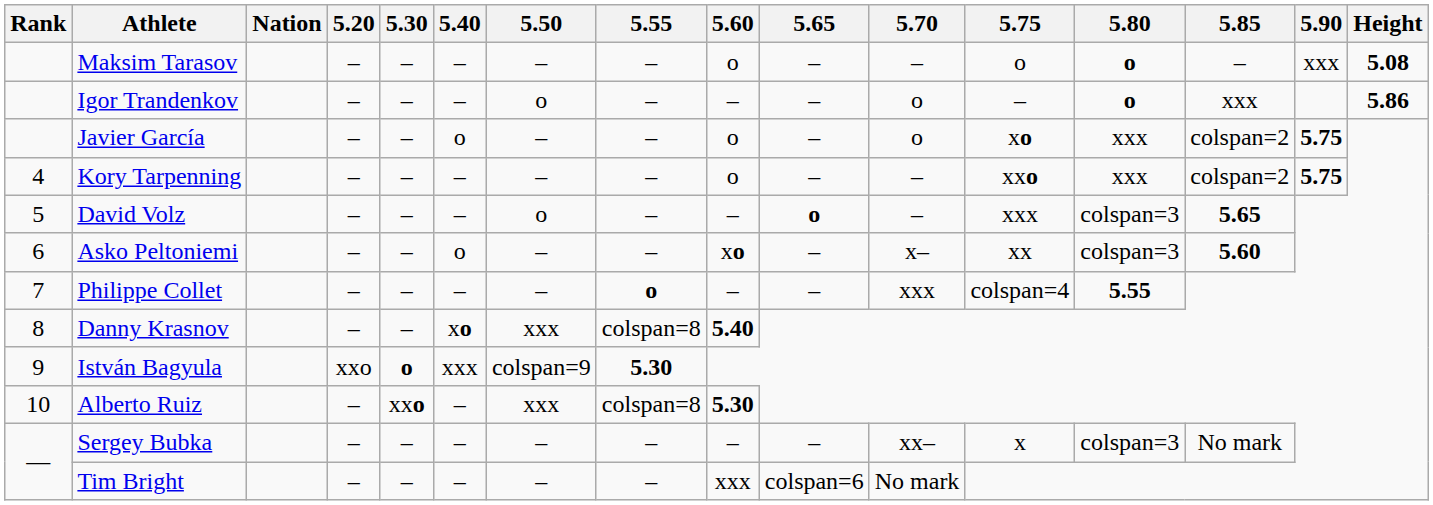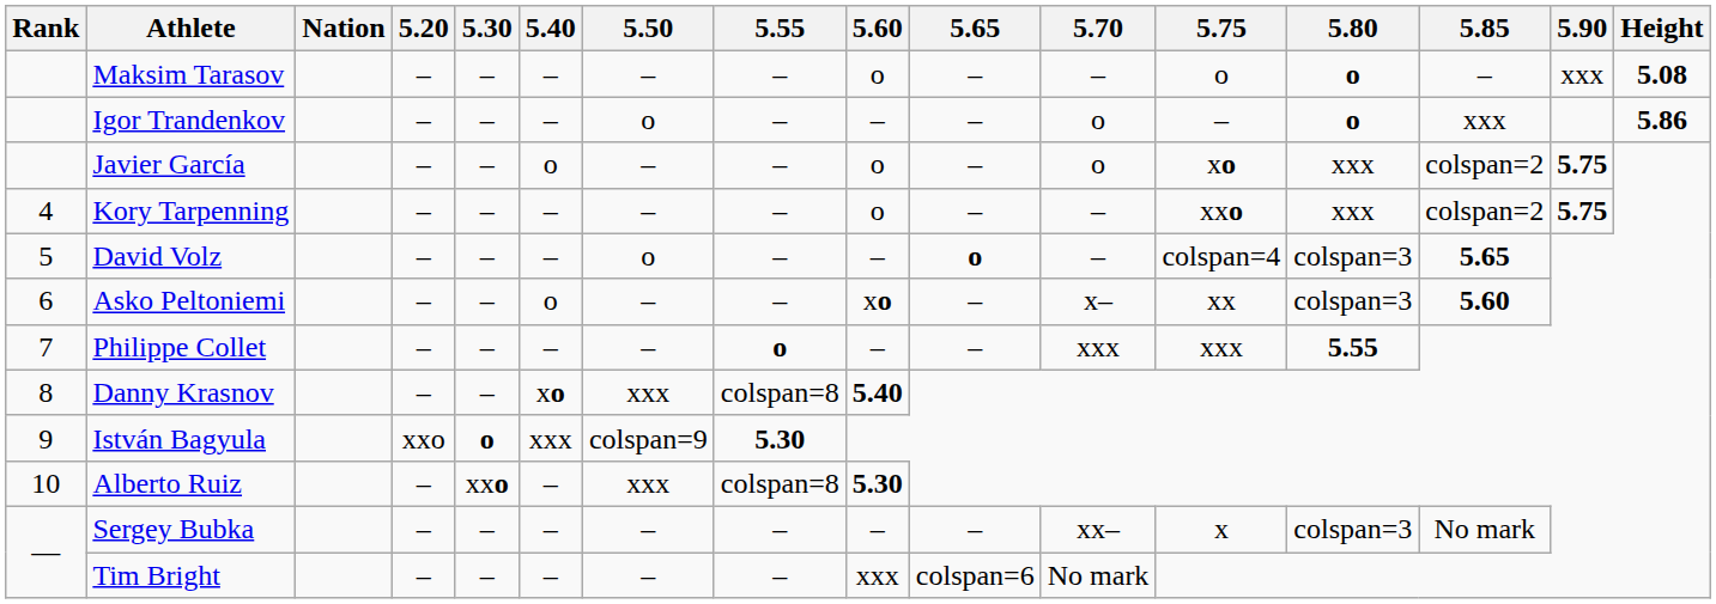David Volz | 5.75: xxx -> colspan=4
Philippe Collet | 5.75: colspan=4 -> xxx
